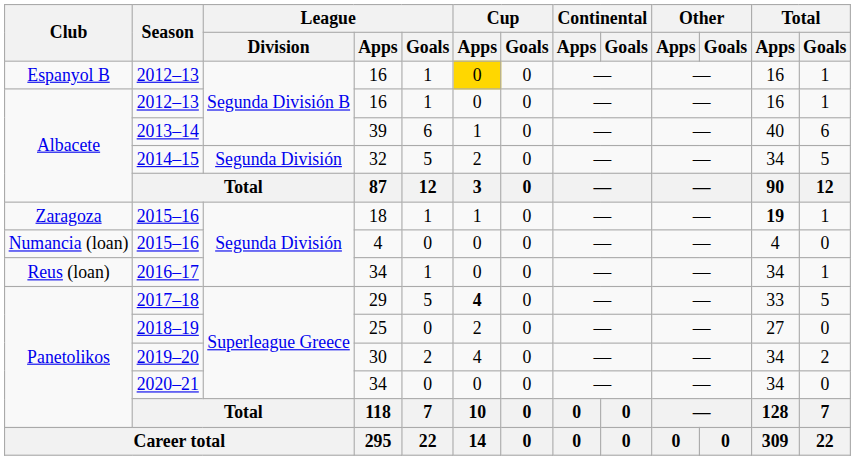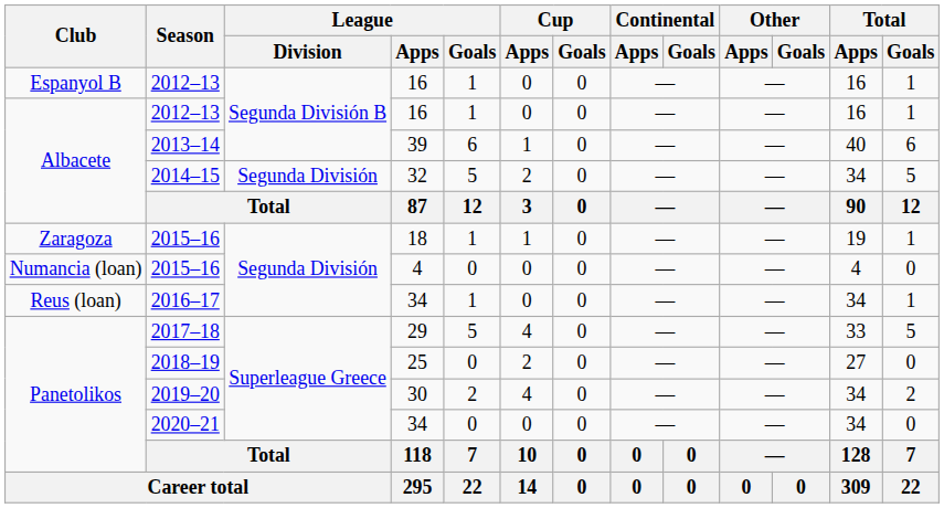Espanyol B / 2012–13 | Cup / Apps: gold background -> no background
Zaragoza / 2015–16 | Total / Apps: bold -> normal
2017–18 | Cup / Apps: bold -> normal
